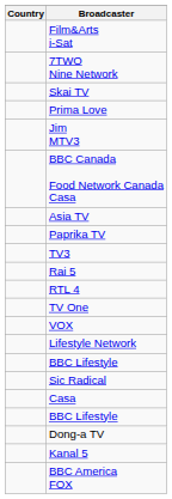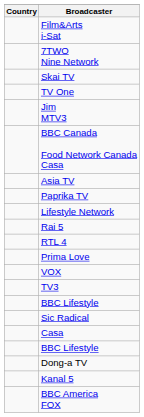row 5 | Broadcaster: Prima Love -> TV One
row 10 | Broadcaster: TV3 -> Lifestyle Network
row 13 | Broadcaster: TV One -> Prima Love
row 15 | Broadcaster: Lifestyle Network -> TV3
